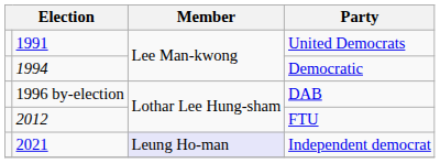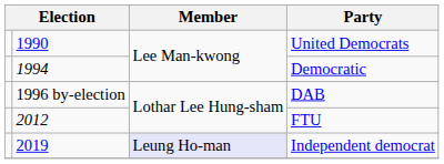United Democrats | column 2: 1991 -> 1990
Independent democrat | column 2: 2021 -> 2019
